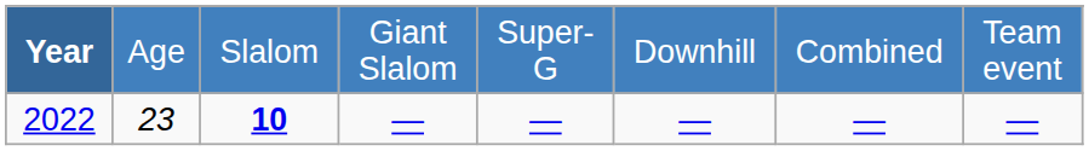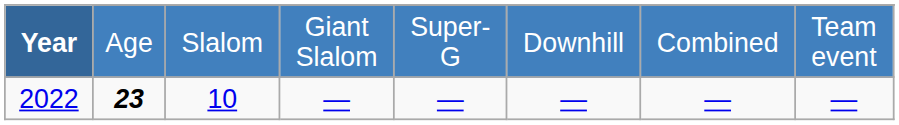2022 | column 2: normal -> bold
2022 | column 3: bold -> normal
